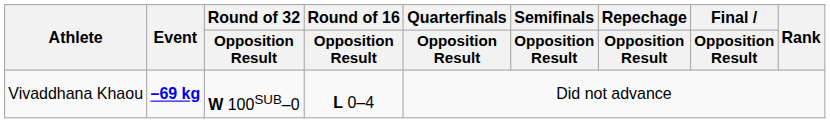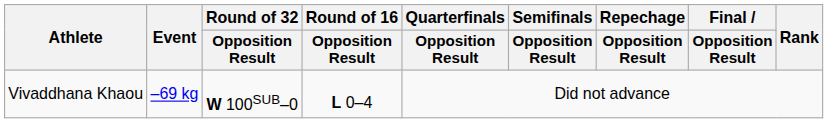Vivaddhana Khaou | Event: bold -> normal
